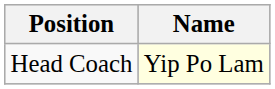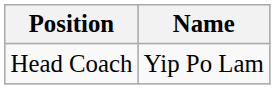Head Coach | Name: lightyellow background -> no background
